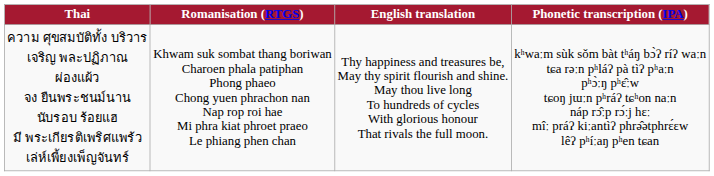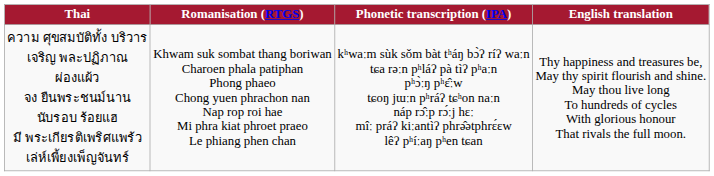columns swapped: Phonetic transcription (IPA) <-> English translation
